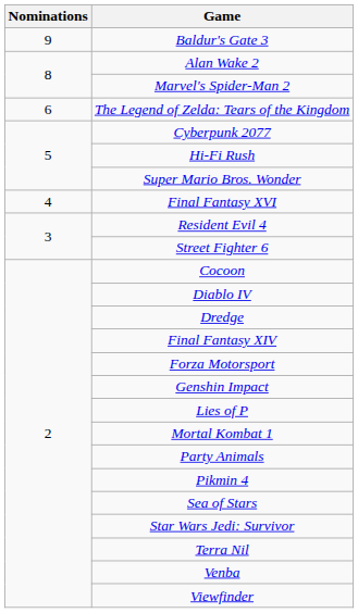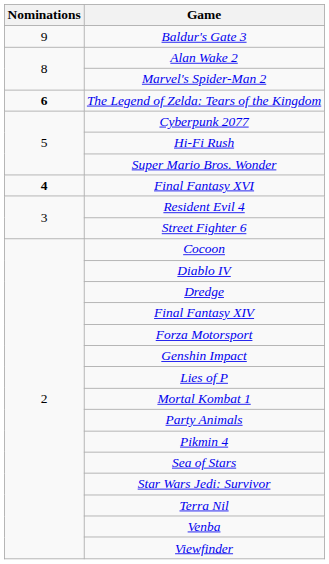The Legend of Zelda: Tears of the Kingdom | Nominations: normal -> bold
Final Fantasy XVI | Nominations: normal -> bold
